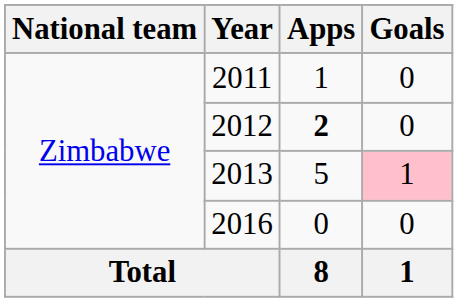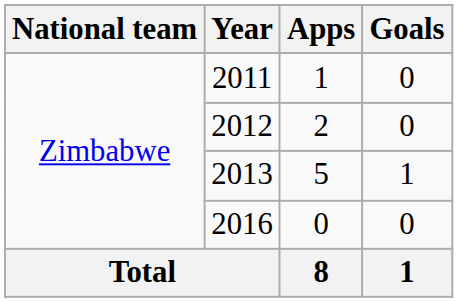2012 | Apps: bold -> normal
2013 | Goals: pink background -> no background
